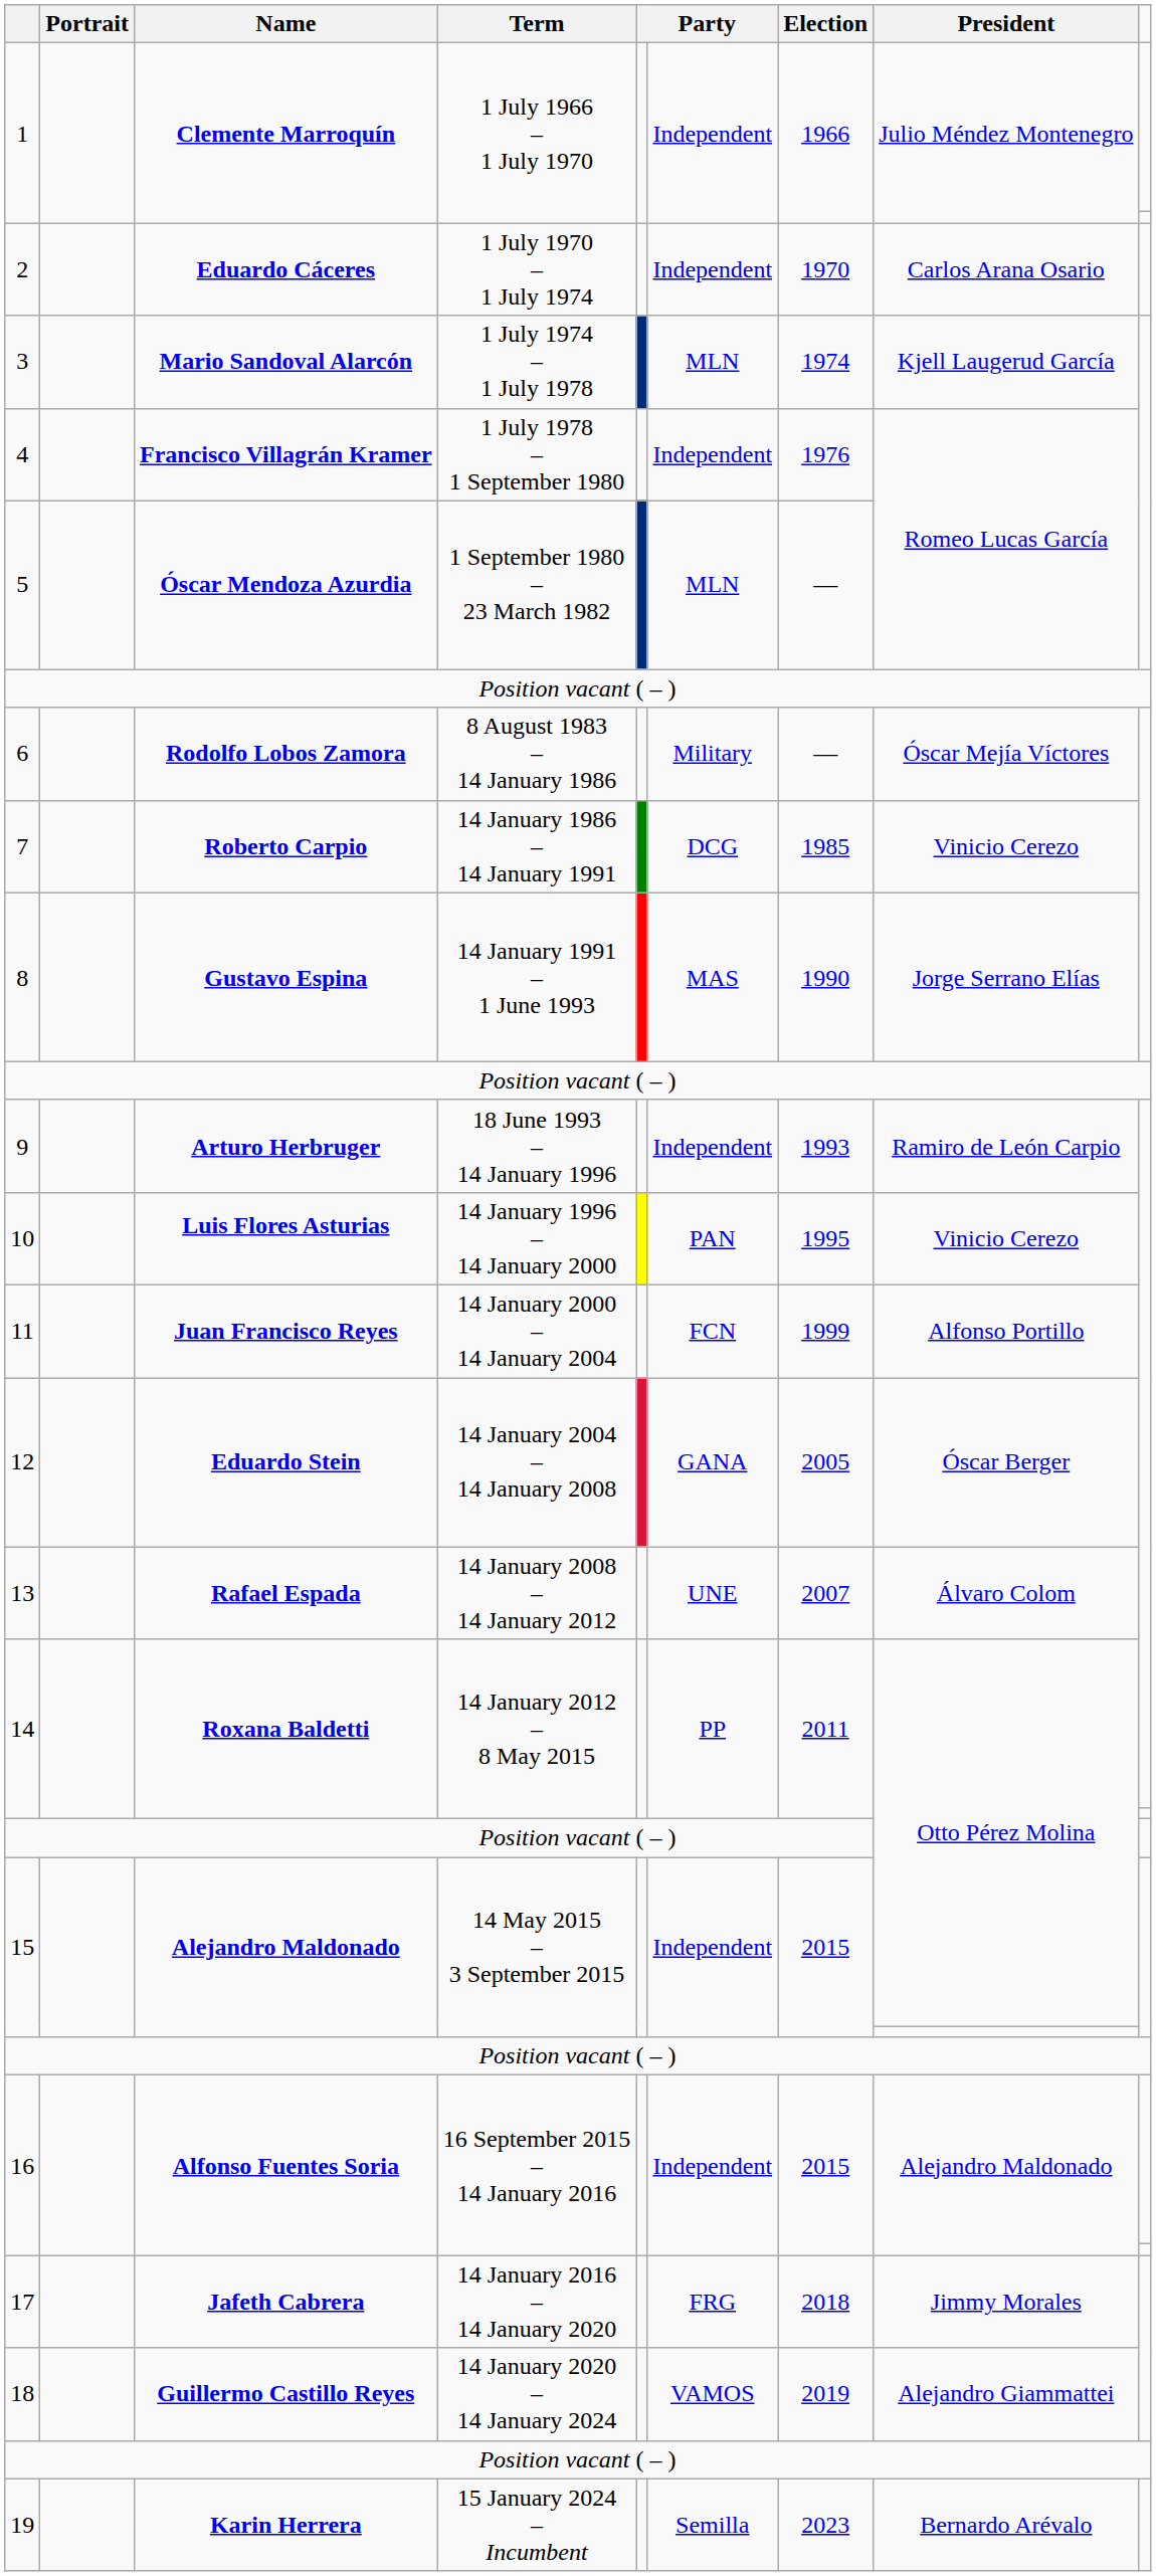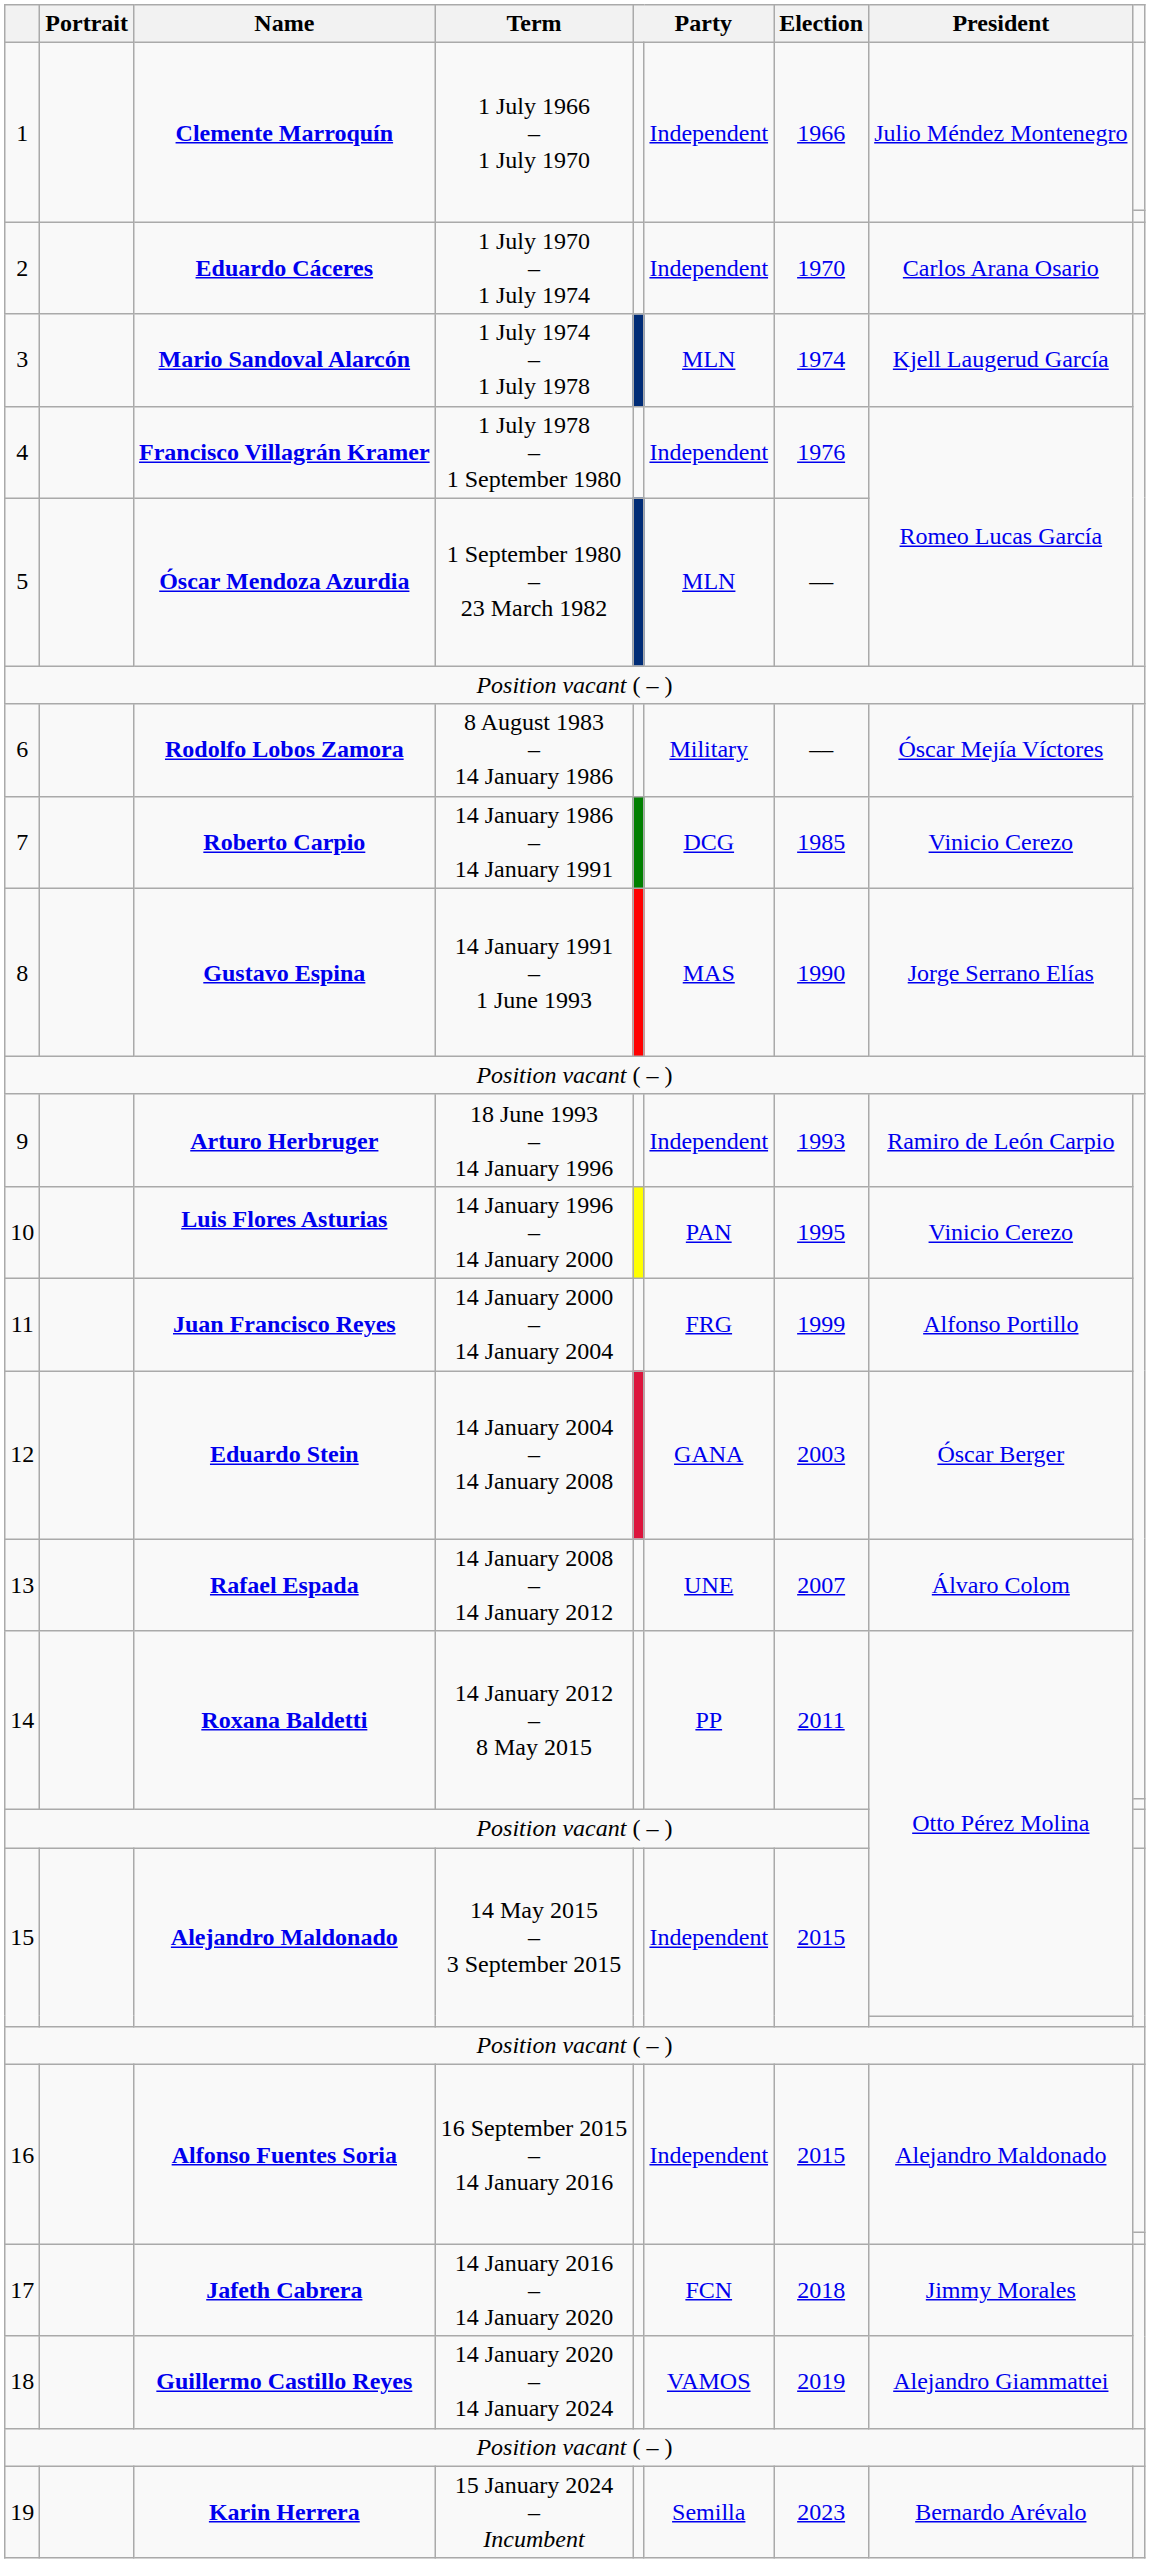11 | column 6: FCN -> FRG
12 | Election: 2005 -> 2003
17 | column 6: FRG -> FCN
